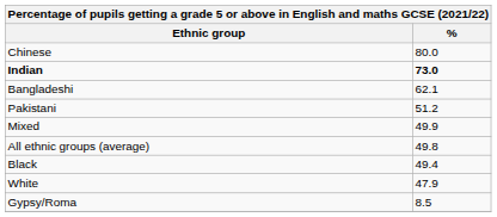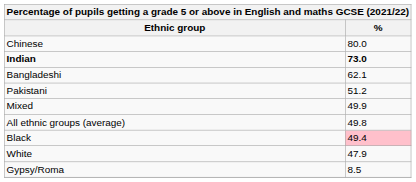Black | %: no background -> pink background
